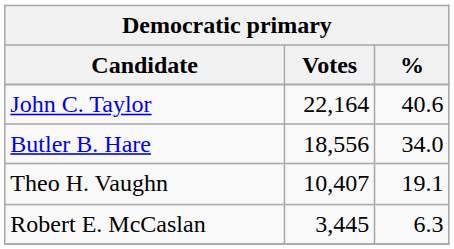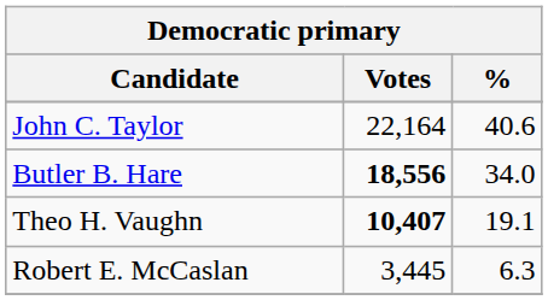Butler B. Hare | Votes: normal -> bold
Theo H. Vaughn | Votes: normal -> bold
